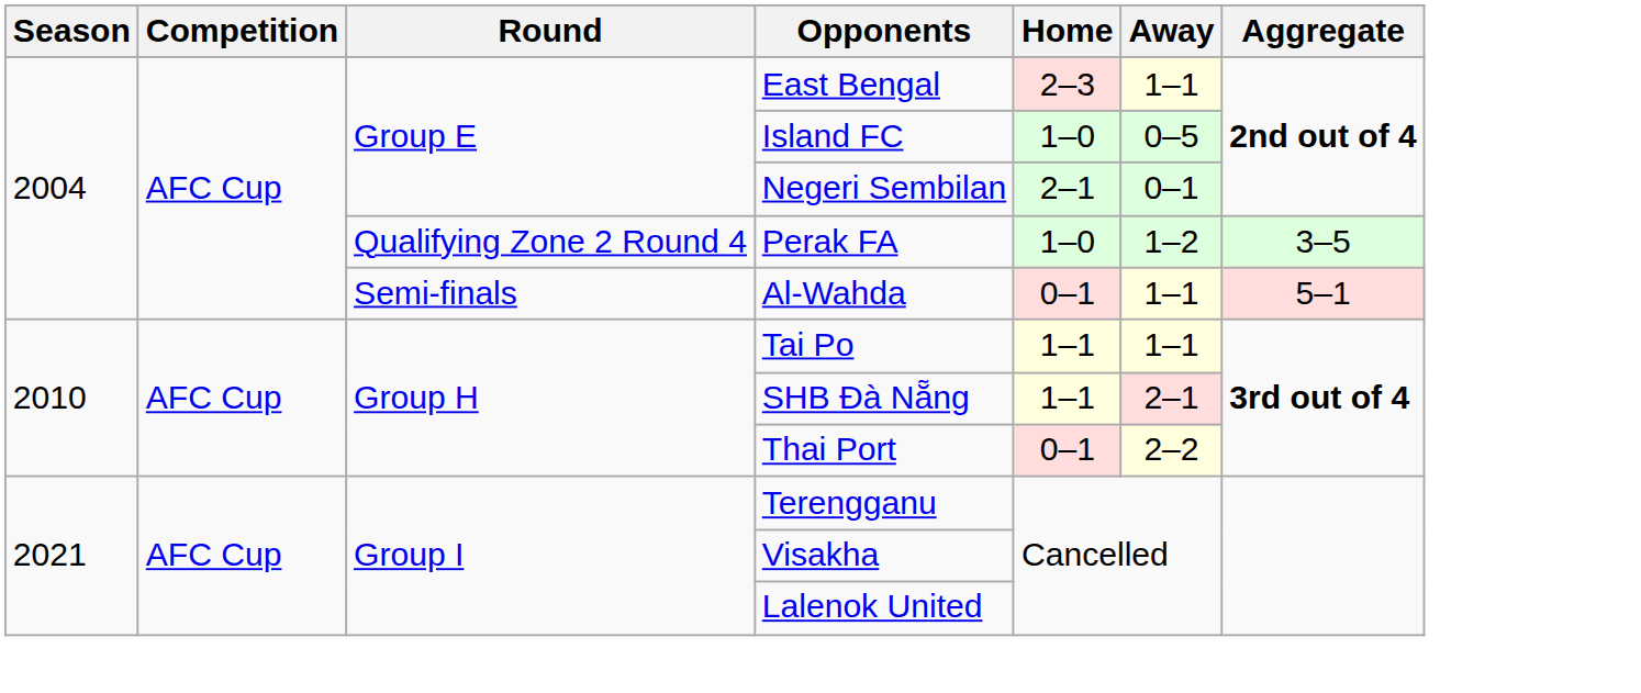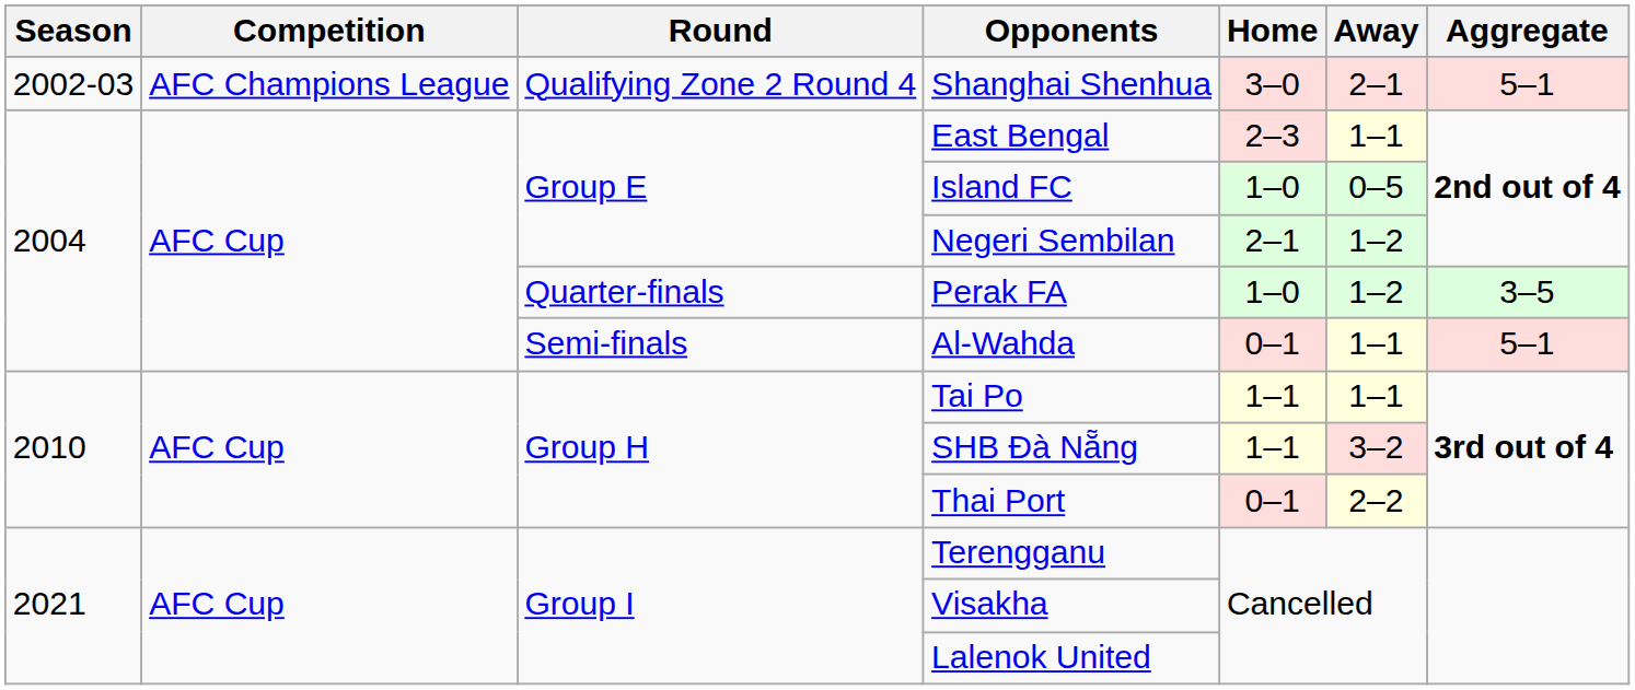+ row: 2002-03 | AFC Champions League | Qualifying Zone 2 Round 4 | Shanghai Shenhua | 3–0 | 2–1 | 5–1
Negeri Sembilan | Away: 0–1 -> 1–2
Perak FA | Round: Qualifying Zone 2 Round 4 -> Quarter-finals
SHB Đà Nẵng | Away: 2–1 -> 3–2
